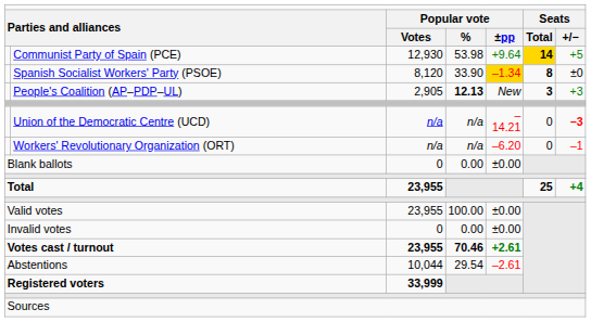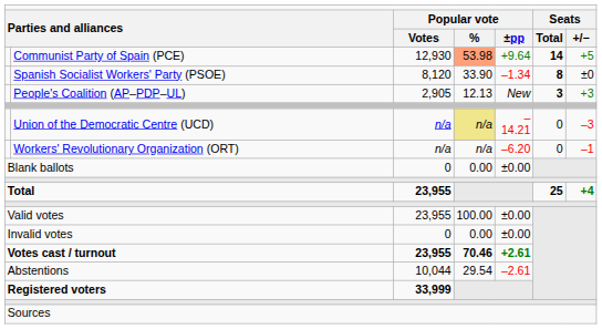Communist Party of Spain (PCE) | column 4: no background -> lightsalmon background
Communist Party of Spain (PCE) | column 6: gold background -> no background
Spanish Socialist Workers' Party (PSOE) | column 5: gold background -> no background
People's Coalition (AP–PDP–UL) | column 4: bold -> normal
Union of the Democratic Centre (UCD) | column 4: no background -> khaki background
Union of the Democratic Centre (UCD) | column 7: bold -> normal
